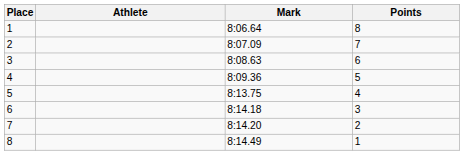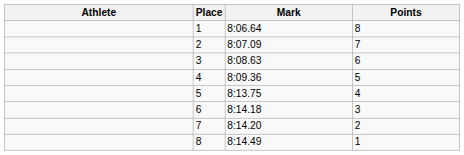columns swapped: Place <-> Athlete
